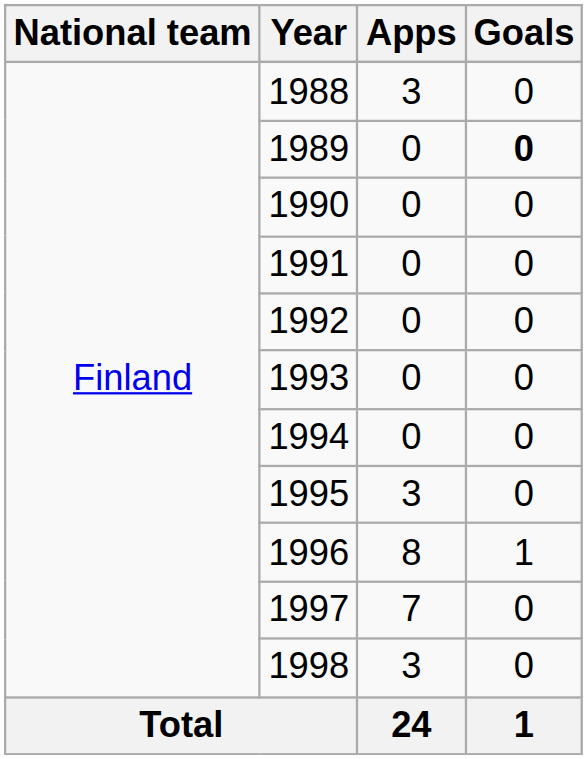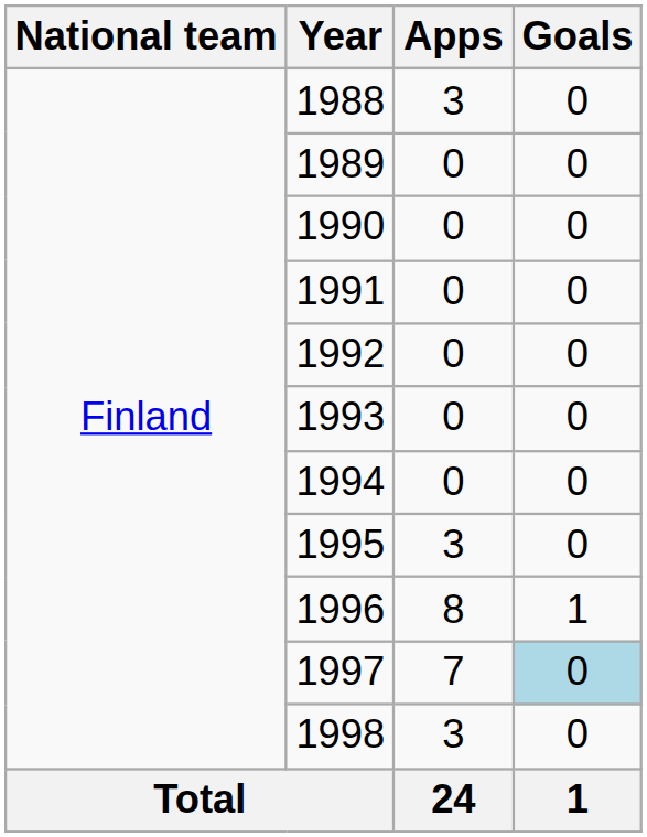1989 | Goals: bold -> normal
1997 | Goals: no background -> lightblue background
